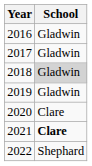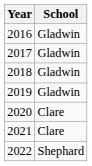2018 | School: lightgrey background -> no background
2021 | School: bold -> normal
